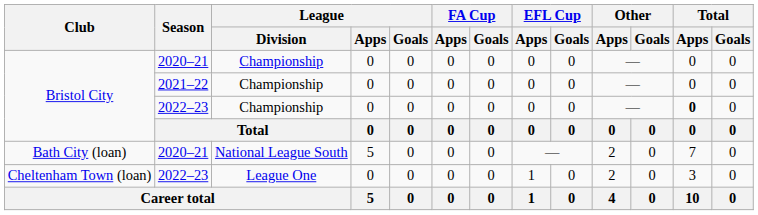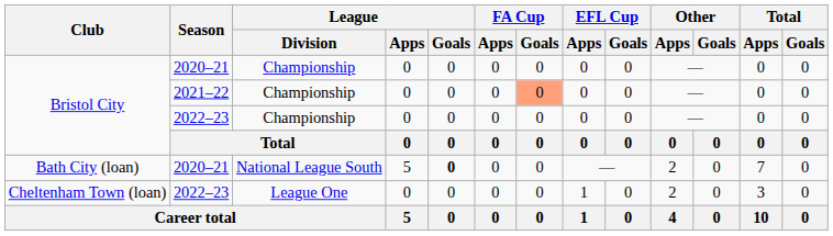Bristol City / 2021–22 | FA Cup / Goals: no background -> lightsalmon background
Bristol City / 2022–23 | Total / Apps: bold -> normal
Bath City (loan) | League / Goals: normal -> bold
